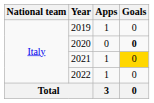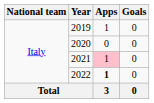2020 | Goals: bold -> normal
2021 | Apps: no background -> pink background
2021 | Goals: gold background -> no background
2022 | Apps: normal -> bold
